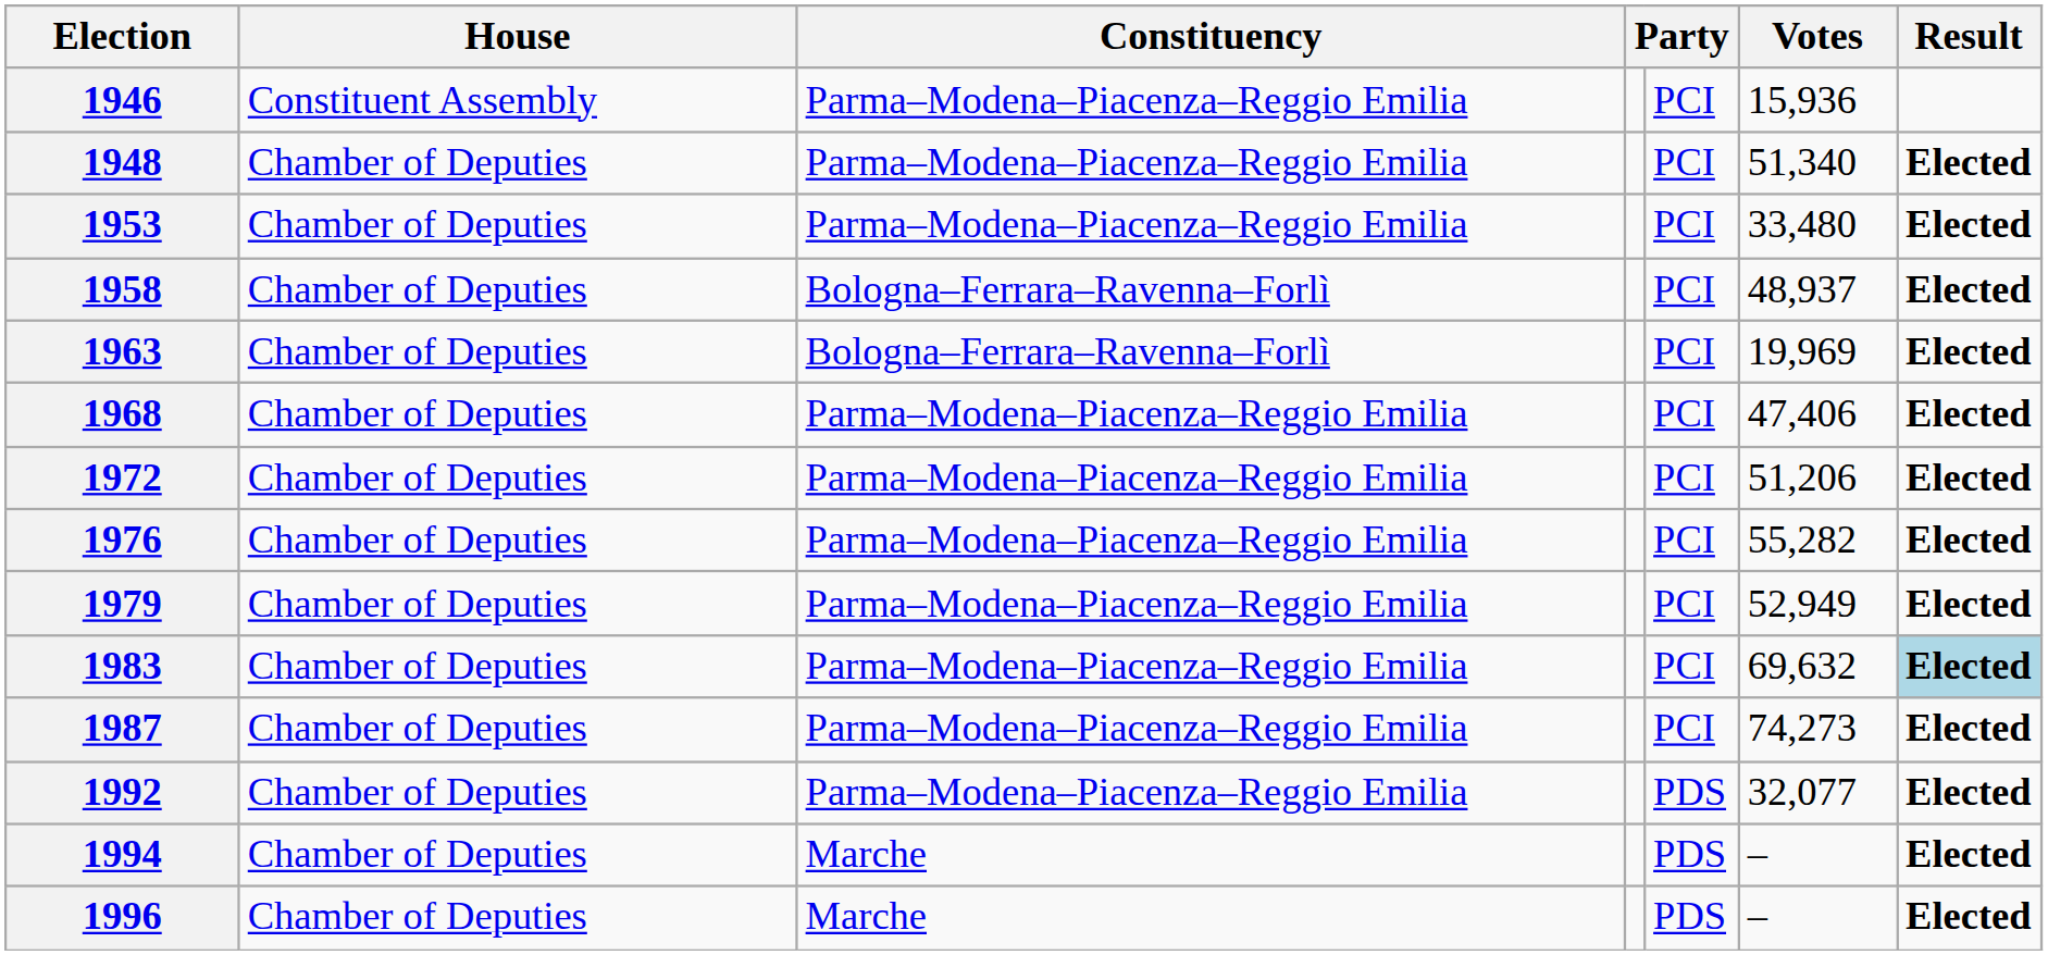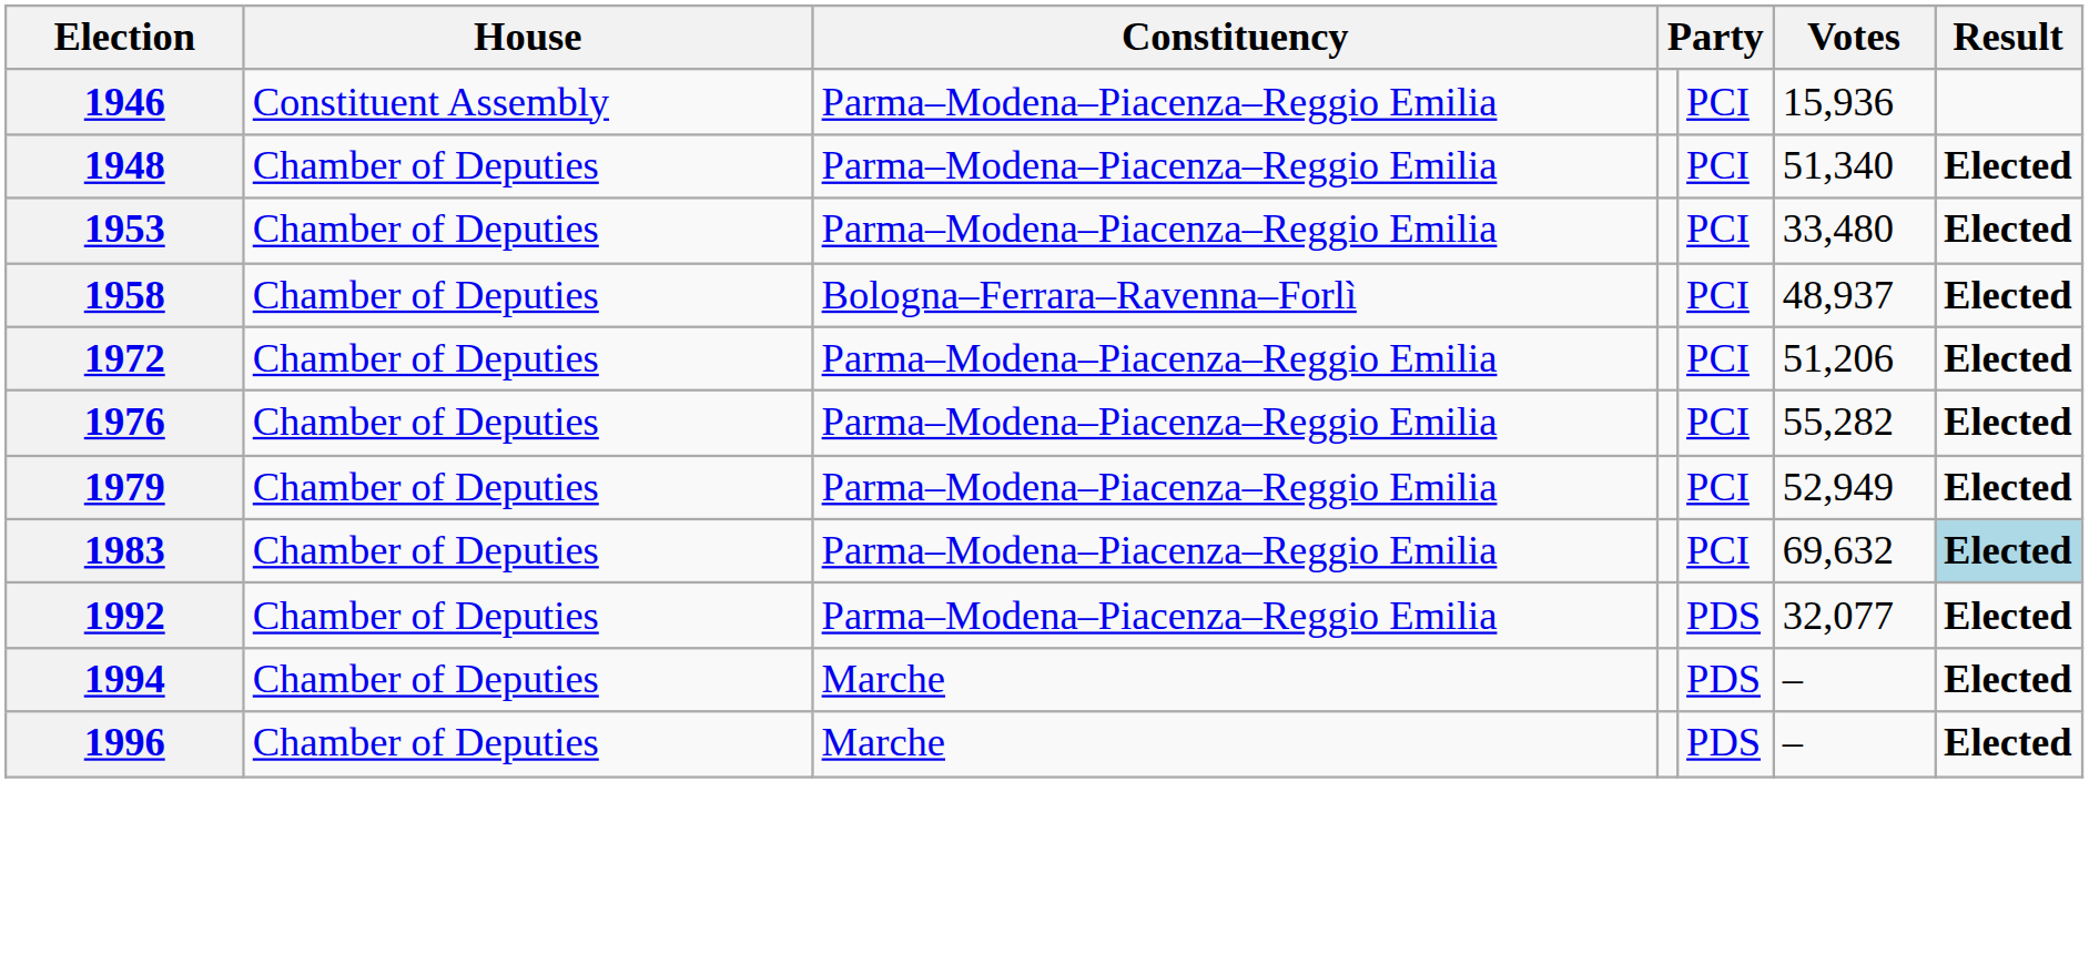- row: 1963 | Chamber of Deputies | Bologna–Ferrara–Ravenna–Forlì | PCI | 19,969 | Elected
- row: 1968 | Chamber of Deputies | Parma–Modena–Piacenza–Reggio Emilia | PCI | 47,406 | Elected
- row: 1987 | Chamber of Deputies | Parma–Modena–Piacenza–Reggio Emilia | PCI | 74,273 | Elected
